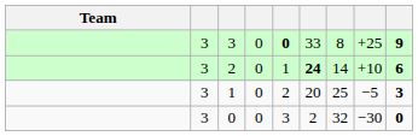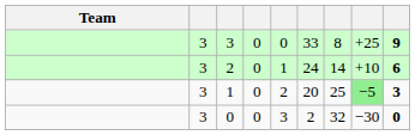row 2 | column 5: bold -> normal
row 3 | column 6: bold -> normal
row 4 | column 8: no background -> lightgreen background
